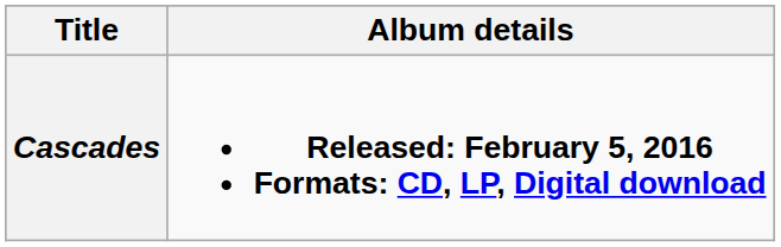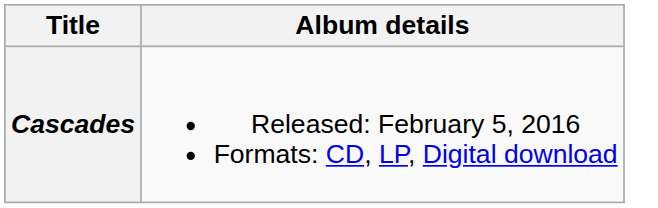Cascades | Album details: bold -> normal
